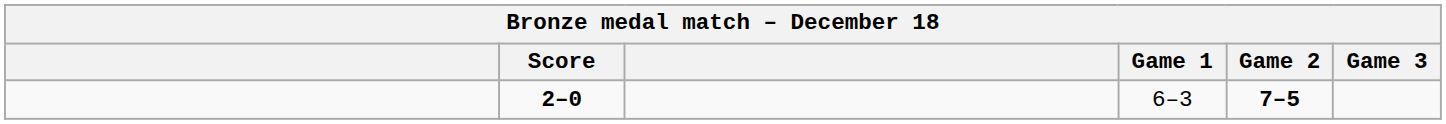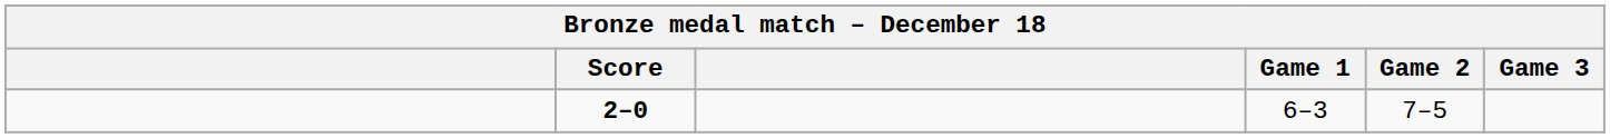row 3 | Game 2: bold -> normal
